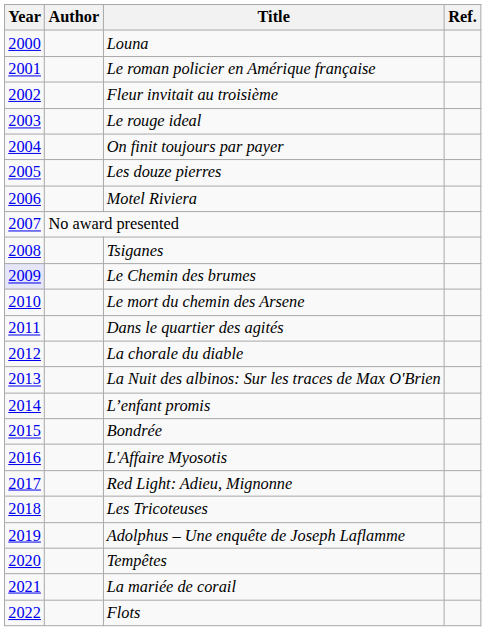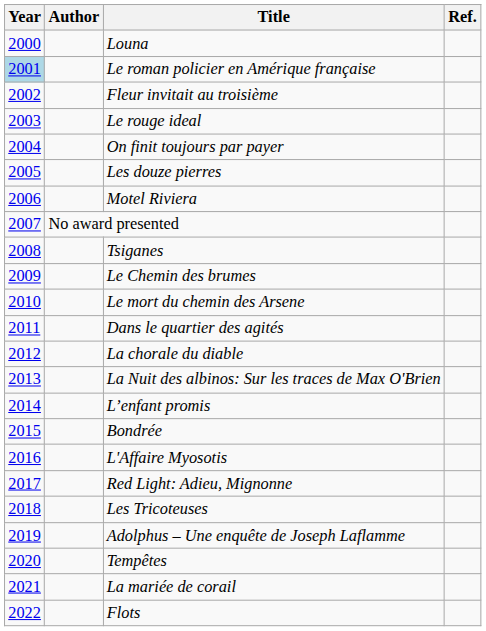Le roman policier en Amérique française | Year: no background -> lightblue background
Le Chemin des brumes | Year: lavender background -> no background
